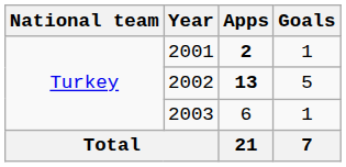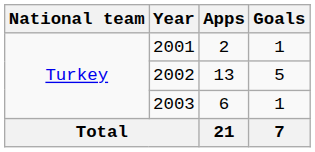2001 | Apps: bold -> normal
2002 | Apps: bold -> normal
